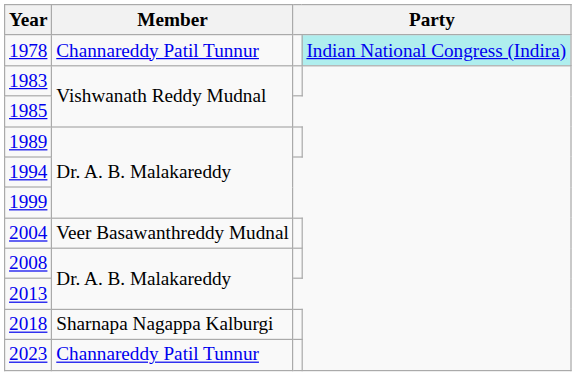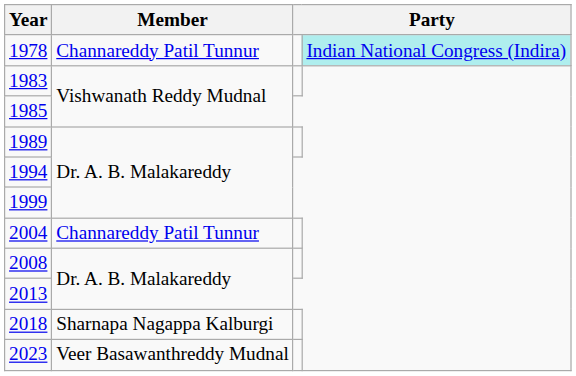2004 | Member: Veer Basawanthreddy Mudnal -> Channareddy Patil Tunnur
2023 | Member: Channareddy Patil Tunnur -> Veer Basawanthreddy Mudnal
